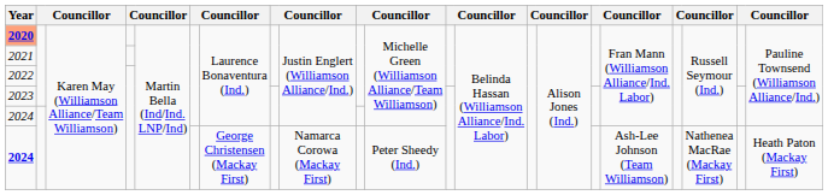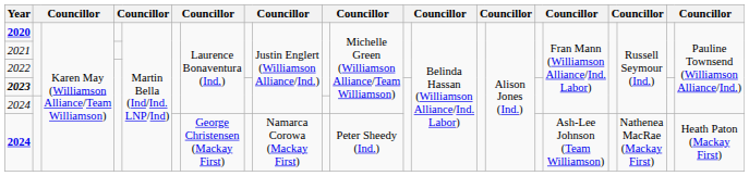2020 | Year: lightsalmon background -> no background
2023 | Year: normal -> bold
